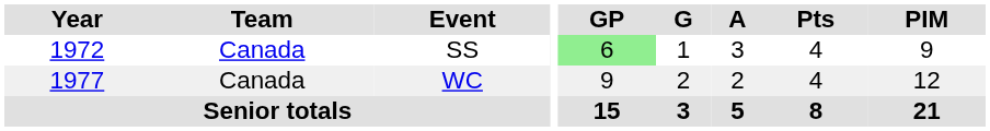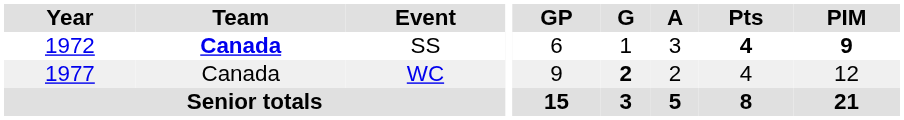SS | Team: normal -> bold
SS | GP: lightgreen background -> no background
SS | Pts: normal -> bold
SS | PIM: normal -> bold
WC | G: normal -> bold
